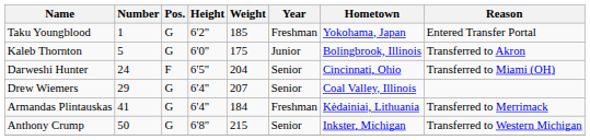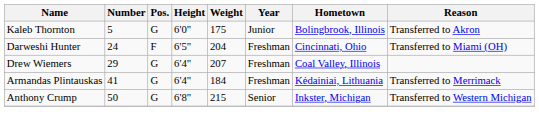- row: Taku Youngblood | 1 | G | 6'2" | 185 | Freshman | Yokohama, Japan | Entered Transfer Portal
Darweshi Hunter | Year: Senior -> Freshman
Drew Wiemers | Year: Senior -> Freshman
